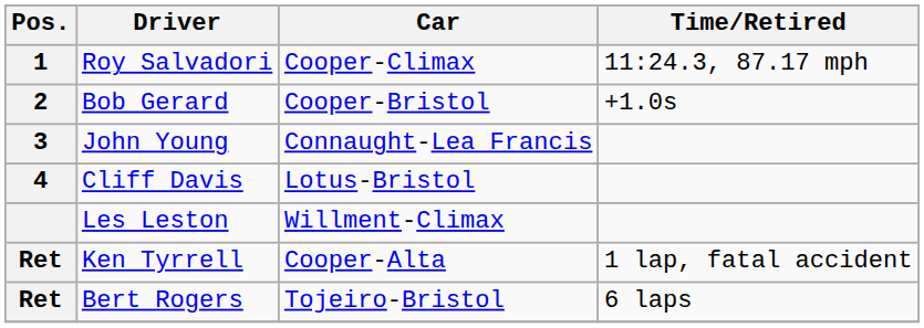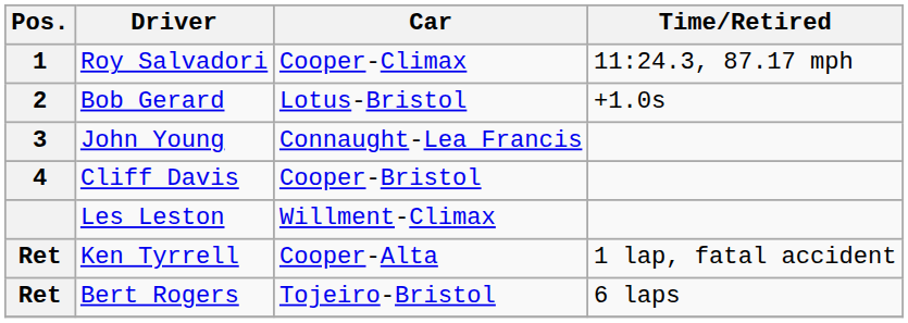Bob Gerard | Car: Cooper-Bristol -> Lotus-Bristol
Cliff Davis | Car: Lotus-Bristol -> Cooper-Bristol
